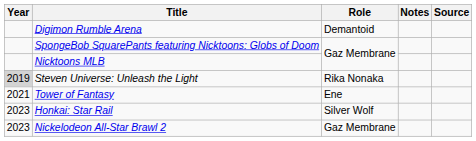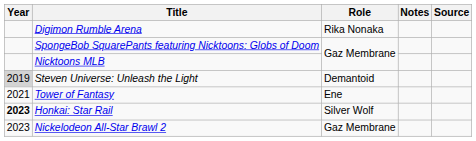Digimon Rumble Arena | Role: Demantoid -> Rika Nonaka
Steven Universe: Unleash the Light | Role: Rika Nonaka -> Demantoid
Honkai: Star Rail | Year: normal -> bold
